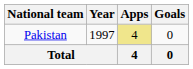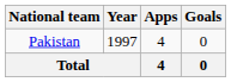Pakistan | Apps: khaki background -> no background
